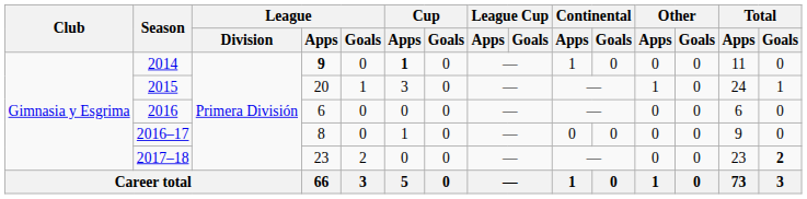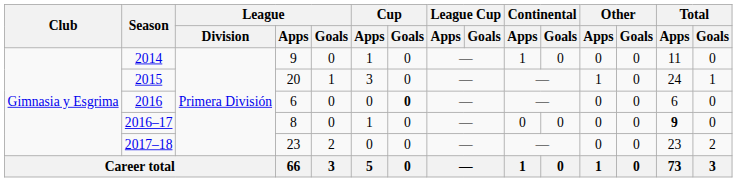2014 | League / Apps: bold -> normal
2014 | Cup / Apps: bold -> normal
2016 | Cup / Goals: normal -> bold
2016–17 | Total / Apps: normal -> bold
2017–18 | Total / Goals: bold -> normal
